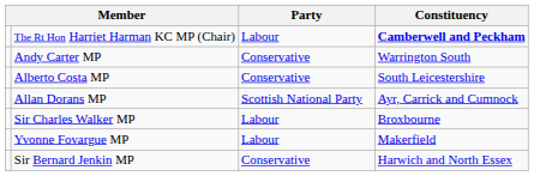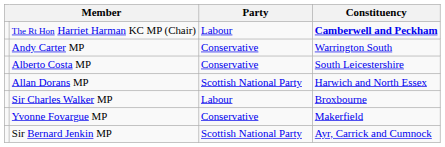Allan Dorans MP | Constituency: Ayr, Carrick and Cumnock -> Harwich and North Essex
Yvonne Fovargue MP | Party: Labour -> Conservative
Sir Bernard Jenkin MP | Party: Conservative -> Scottish National Party
Sir Bernard Jenkin MP | Constituency: Harwich and North Essex -> Ayr, Carrick and Cumnock
